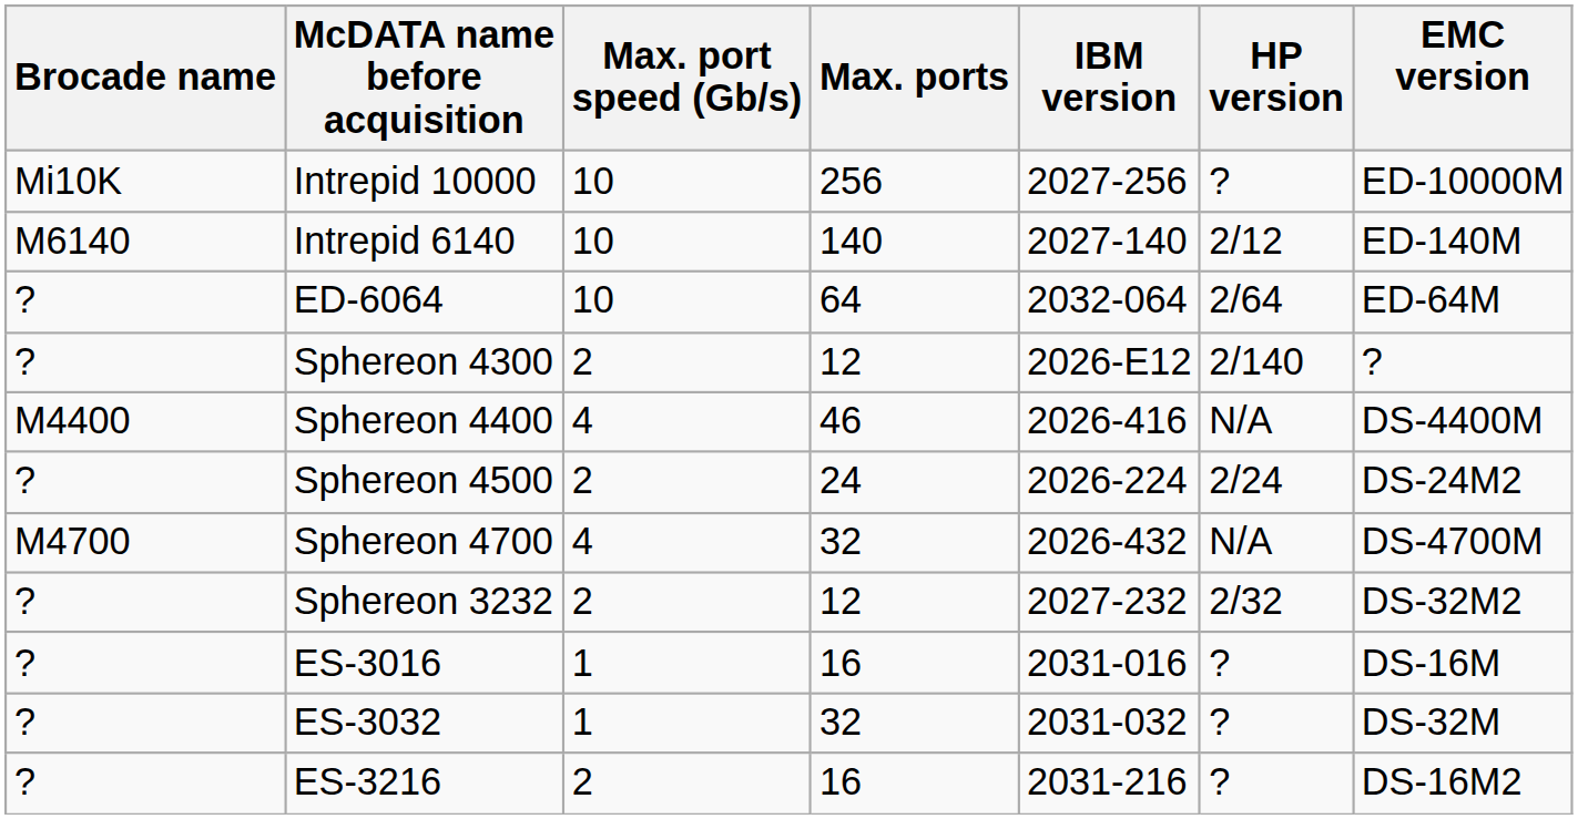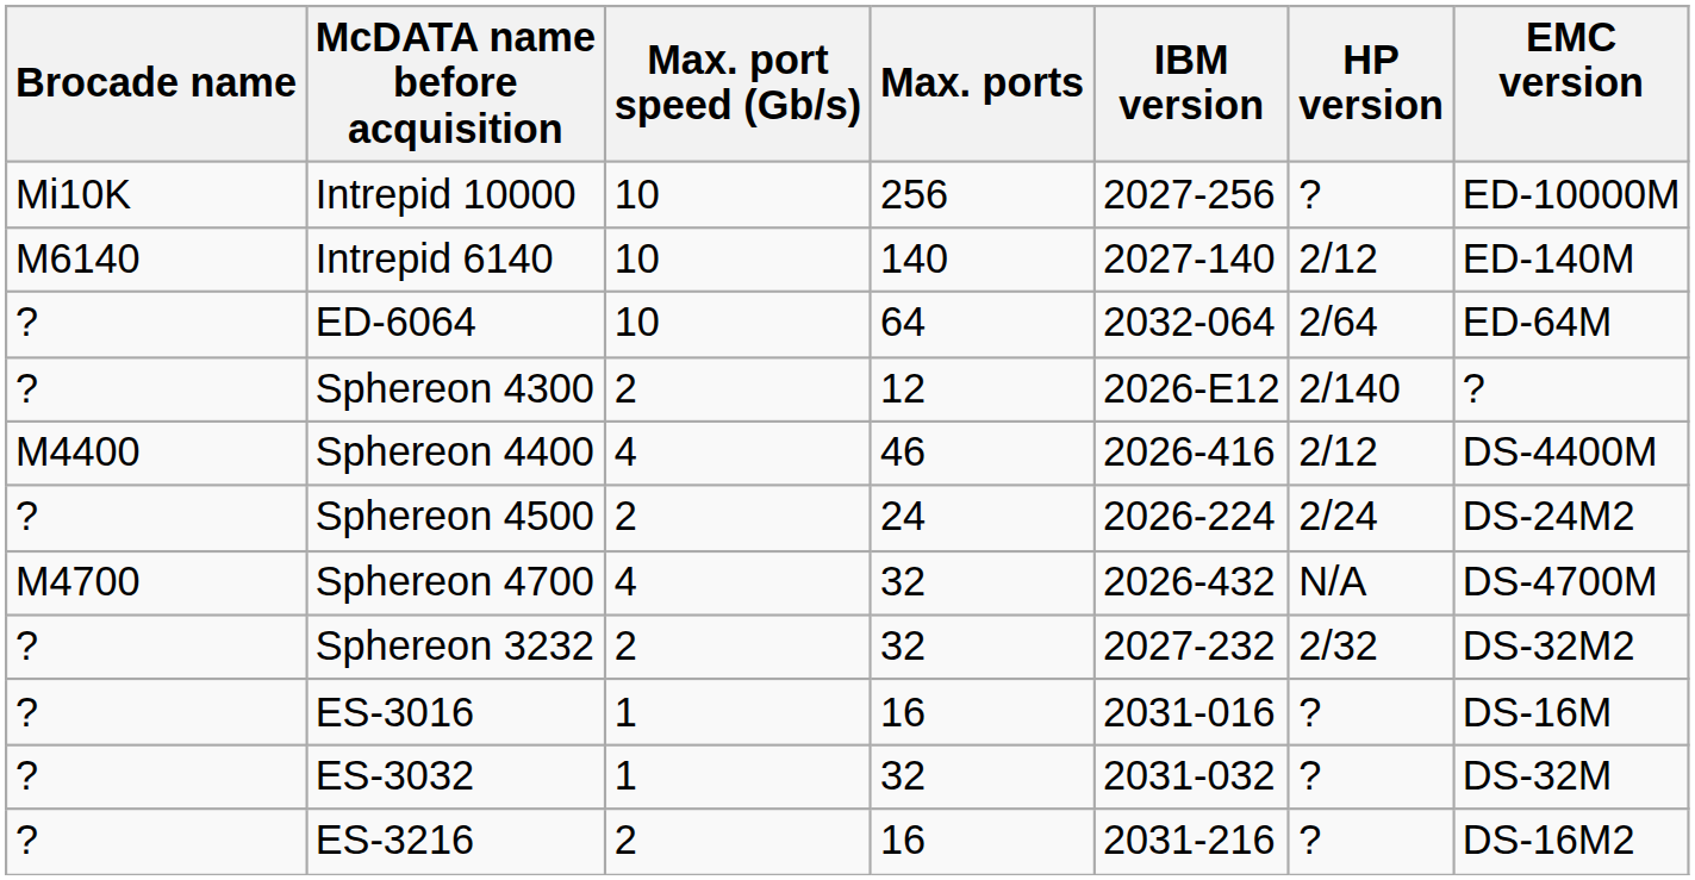Sphereon 4400 | HP version: N/A -> 2/12
Sphereon 3232 | Max. ports: 12 -> 32
